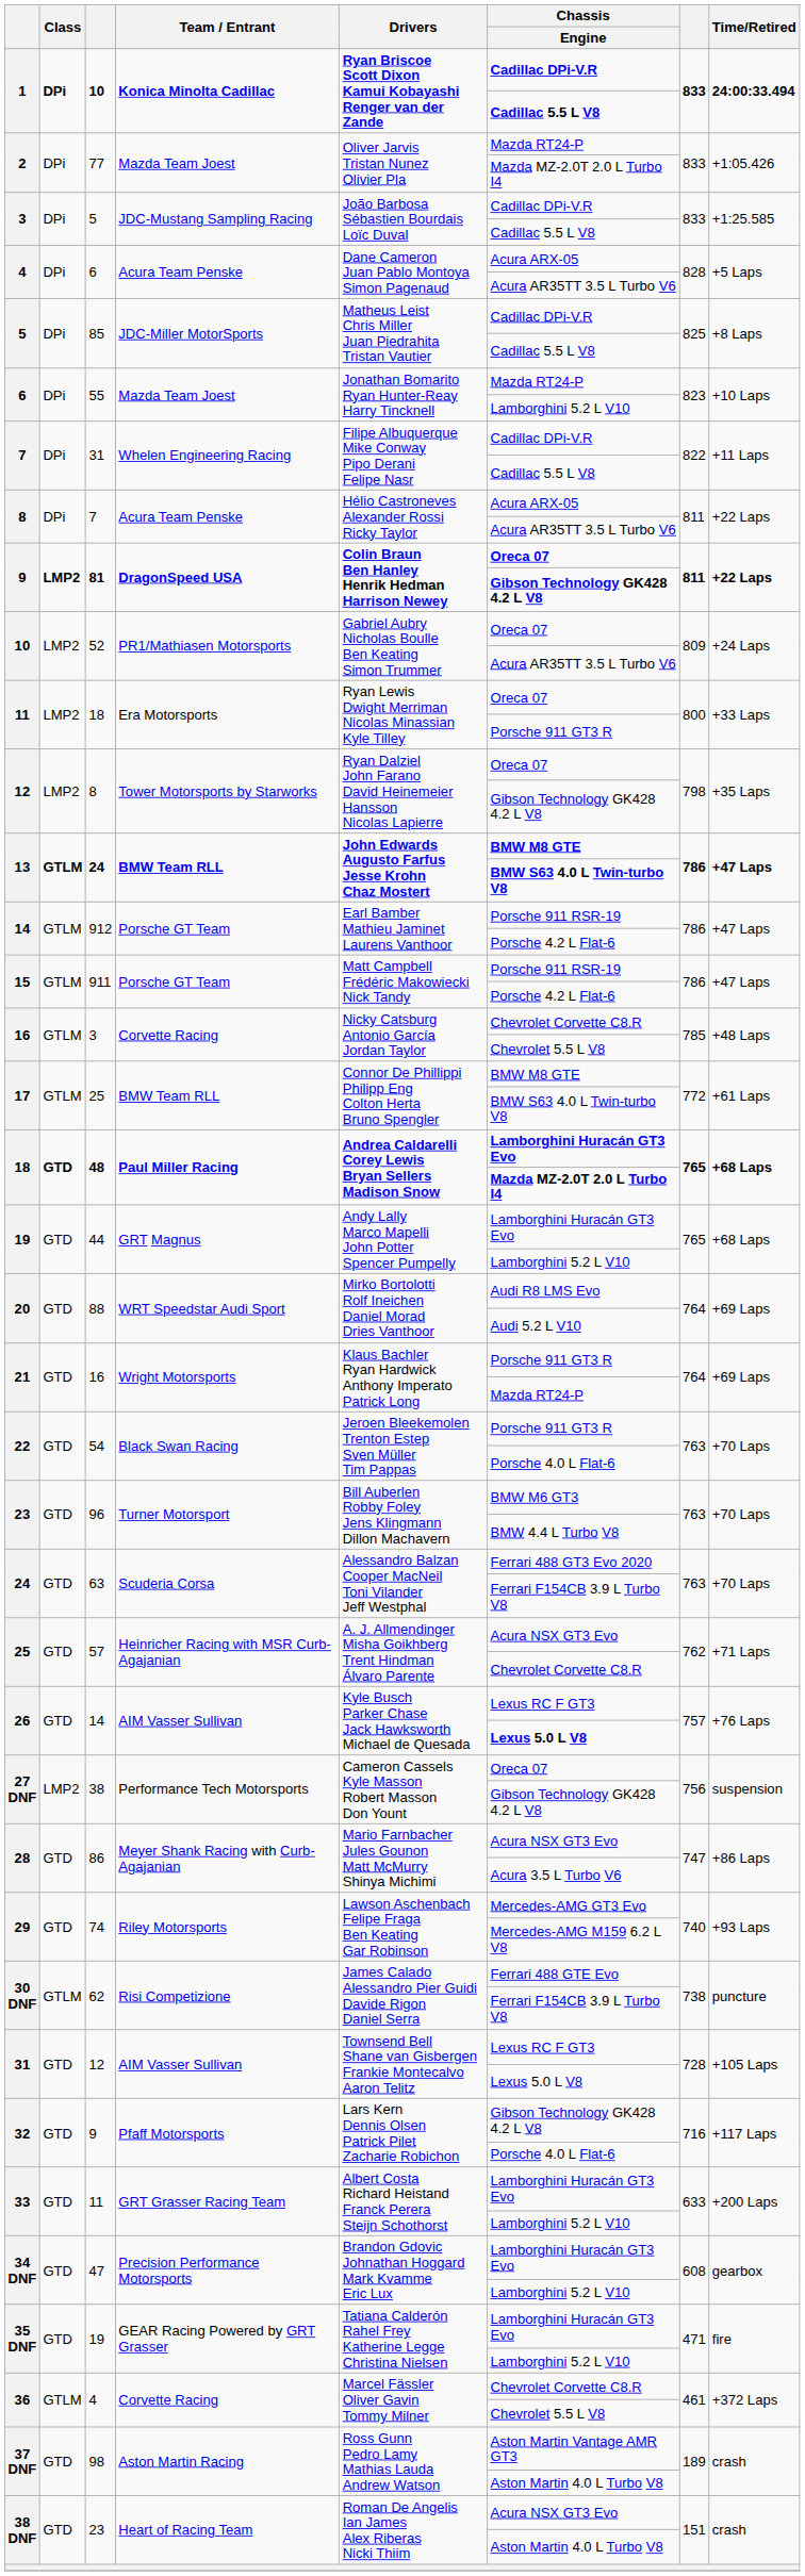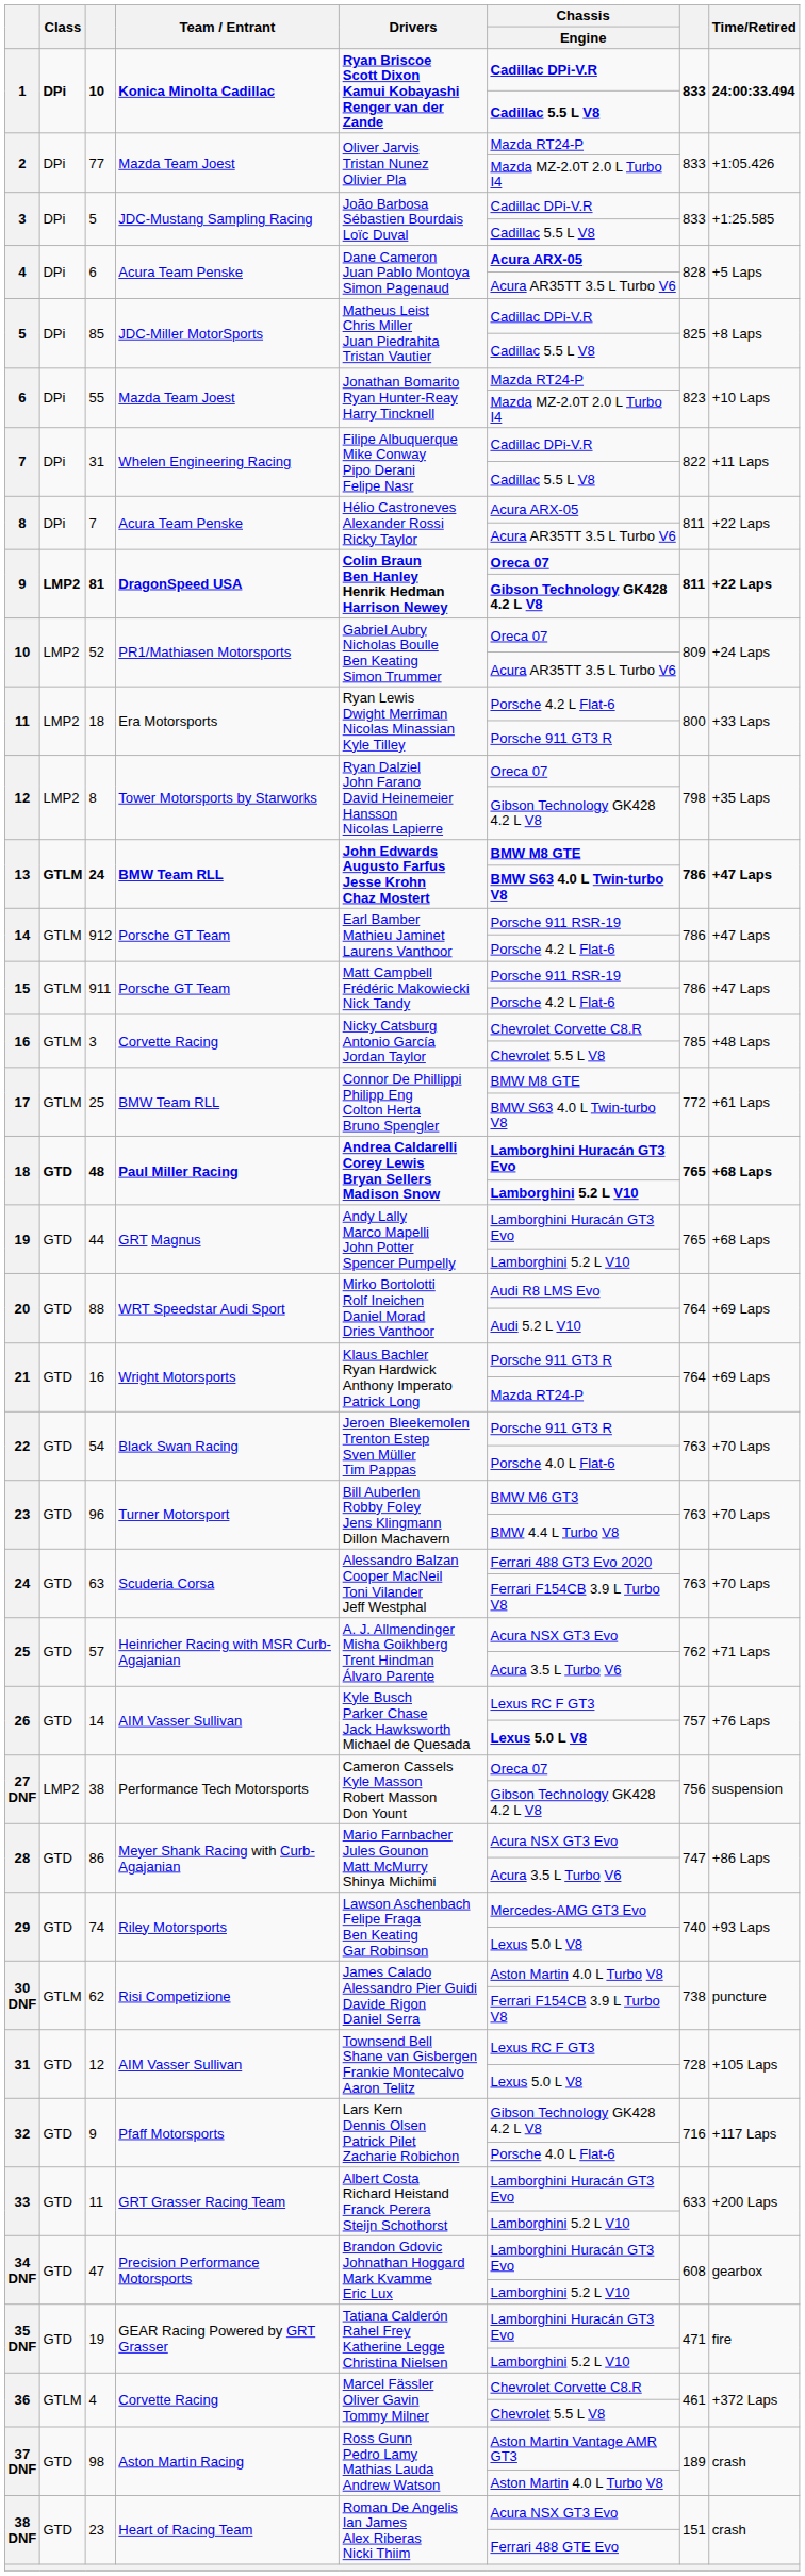row 9 | Chassis / Engine: normal -> bold
row 14 | Chassis / Engine: Lamborghini 5.2 L V10 -> Mazda MZ-2.0T 2.0 L Turbo I4
row 23 | Chassis / Engine: Oreca 07 -> Porsche 4.2 L Flat-6
row 38 | Chassis / Engine: Mazda MZ-2.0T 2.0 L Turbo I4 -> Lamborghini 5.2 L V10
row 52 | Chassis / Engine: Chevrolet Corvette C8.R -> Acura 3.5 L Turbo V6
row 60 | Chassis / Engine: Mercedes-AMG M159 6.2 L V8 -> Lexus 5.0 L V8
row 61 | Chassis / Engine: Ferrari 488 GTE Evo -> Aston Martin 4.0 L Turbo V8
row 78 | Chassis / Engine: Aston Martin 4.0 L Turbo V8 -> Ferrari 488 GTE Evo
